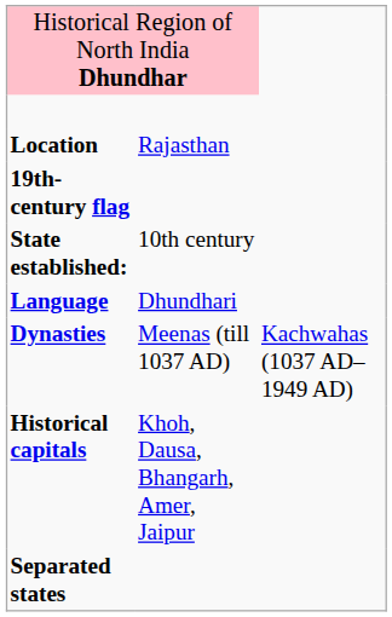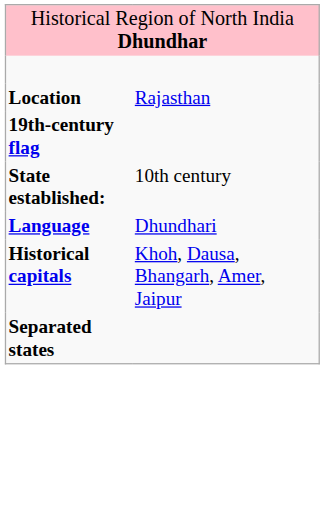- row: Dynasties | Meenas (till 1037 AD) | Kachwahas (1037 AD–1949 AD)
